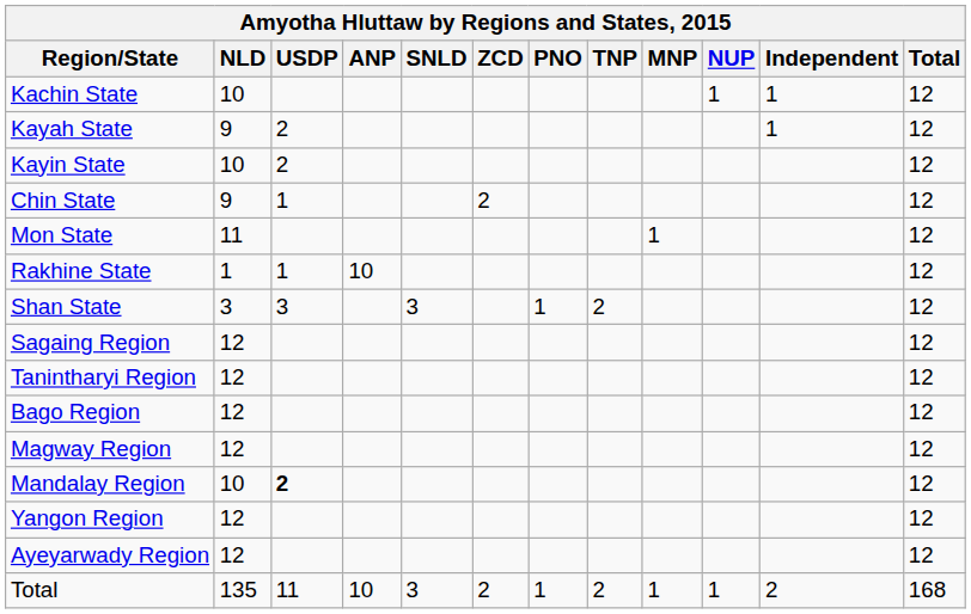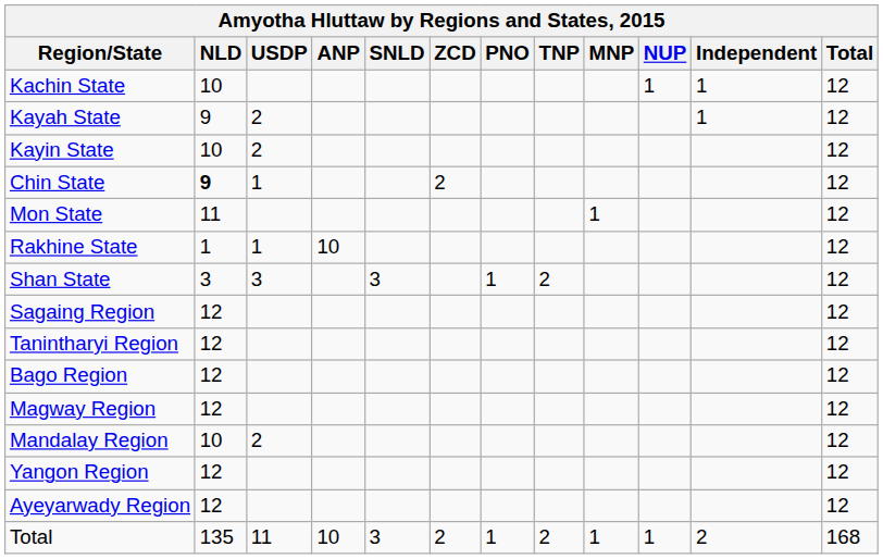Chin State | NLD: normal -> bold
Mandalay Region | USDP: bold -> normal
